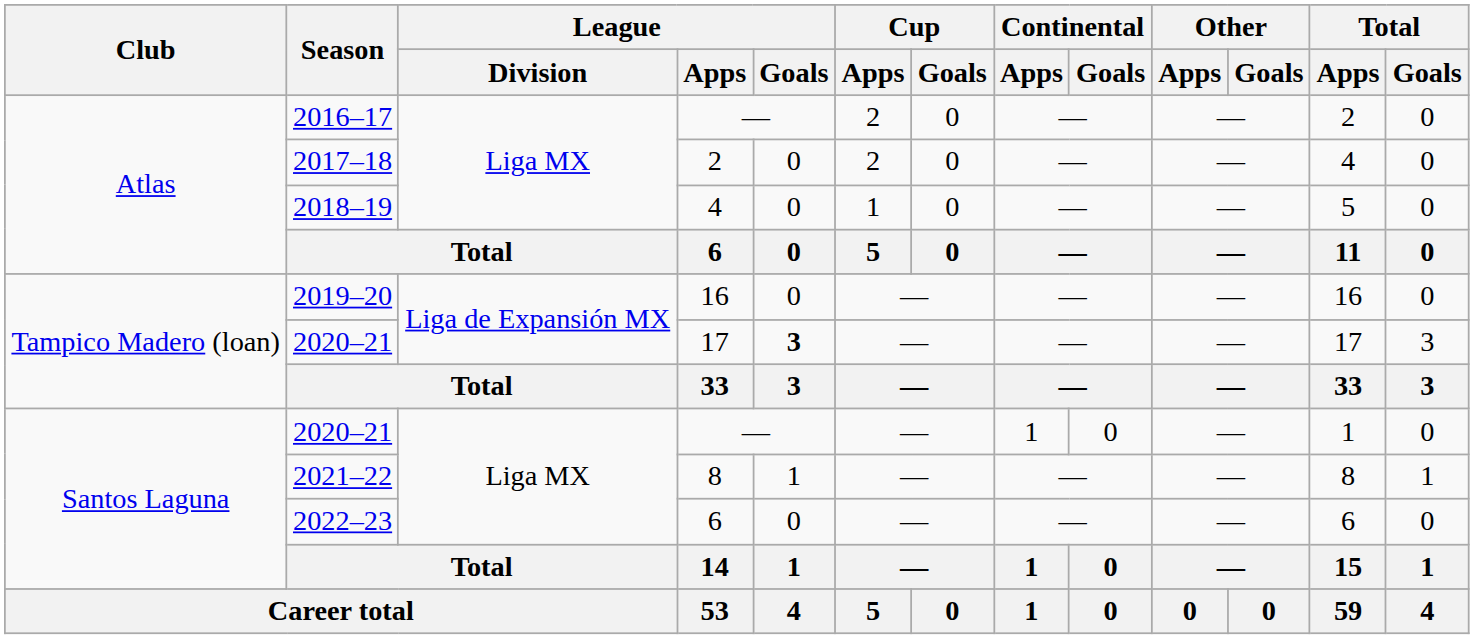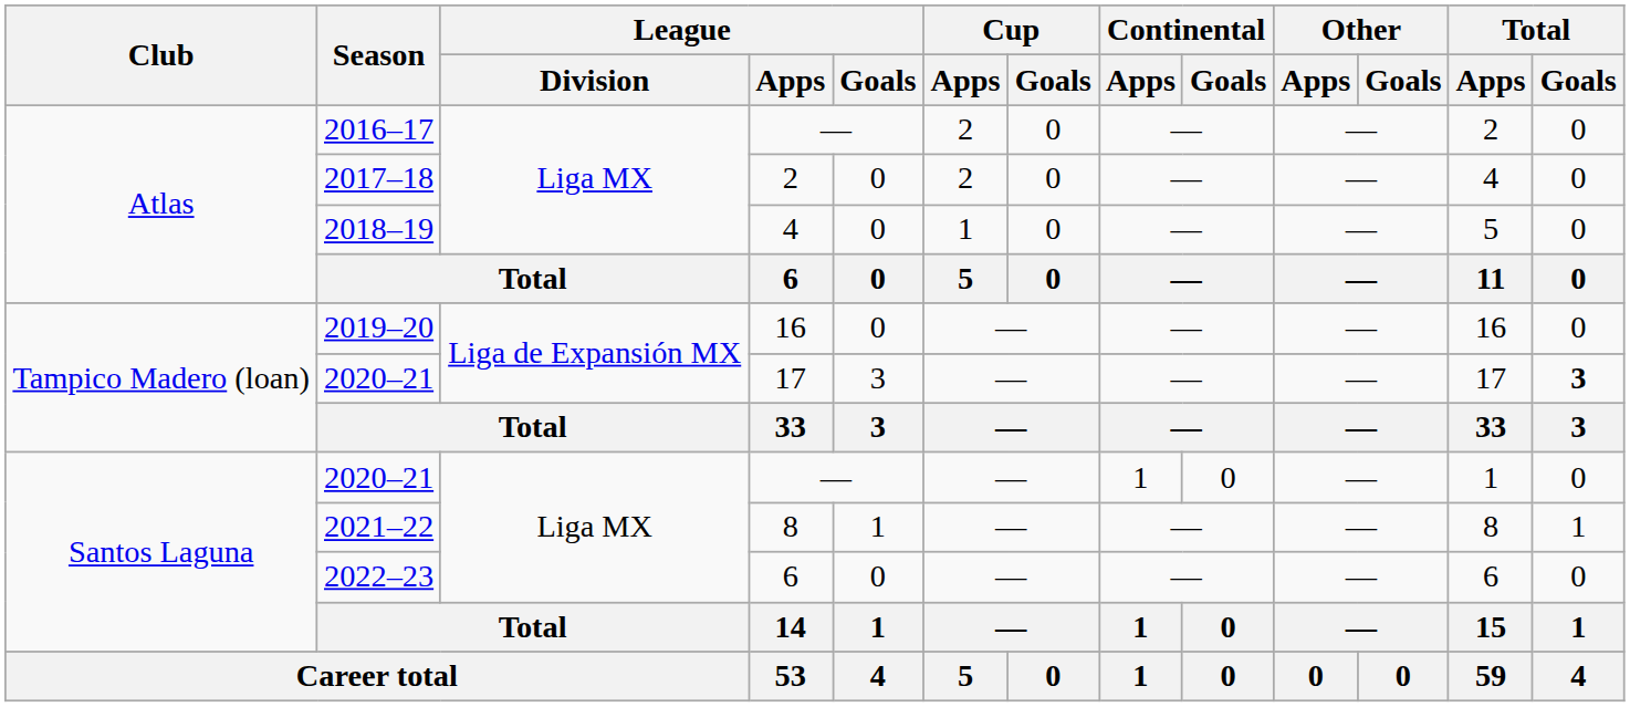2020–21 / 17 | League / Goals: bold -> normal
2020–21 / 17 | Total / Goals: normal -> bold
